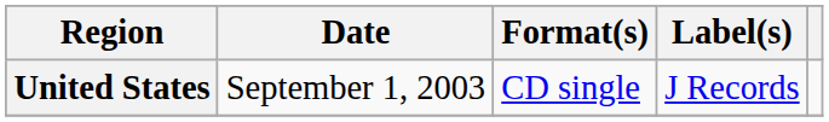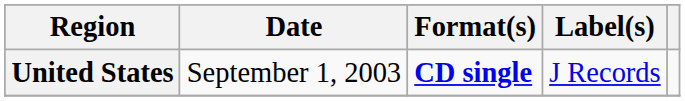United States | Format(s): normal -> bold
